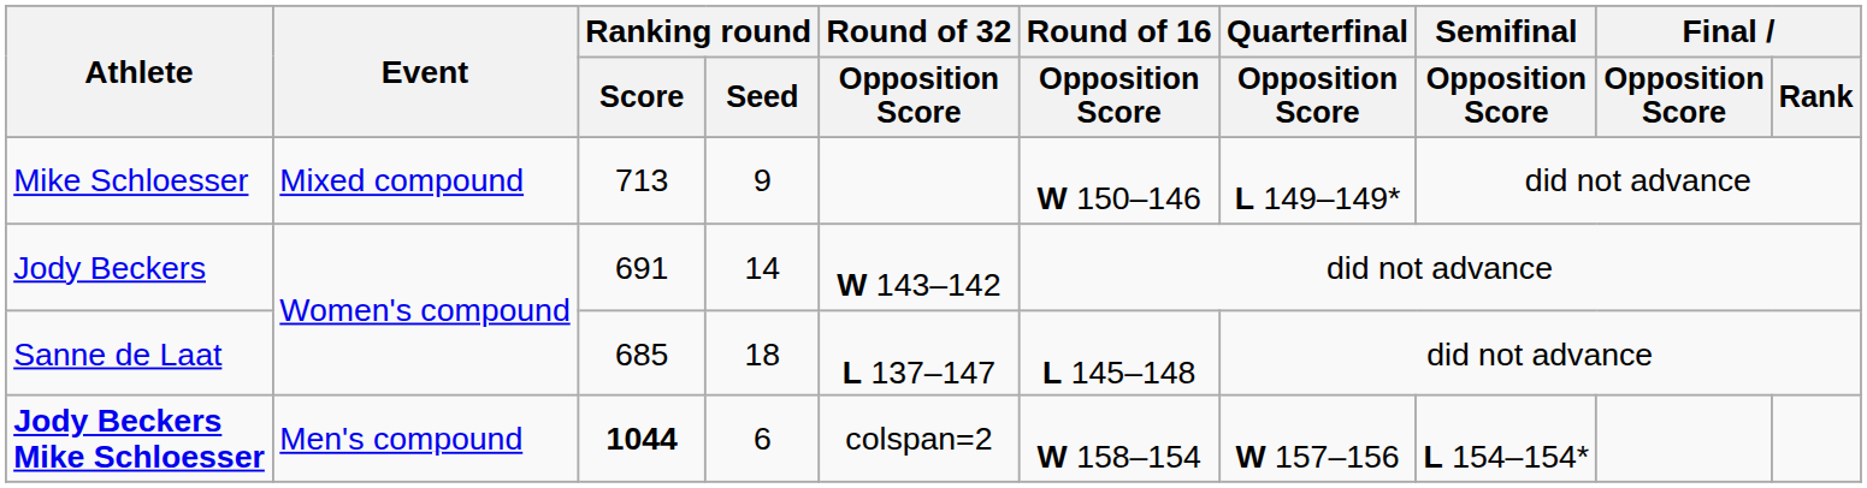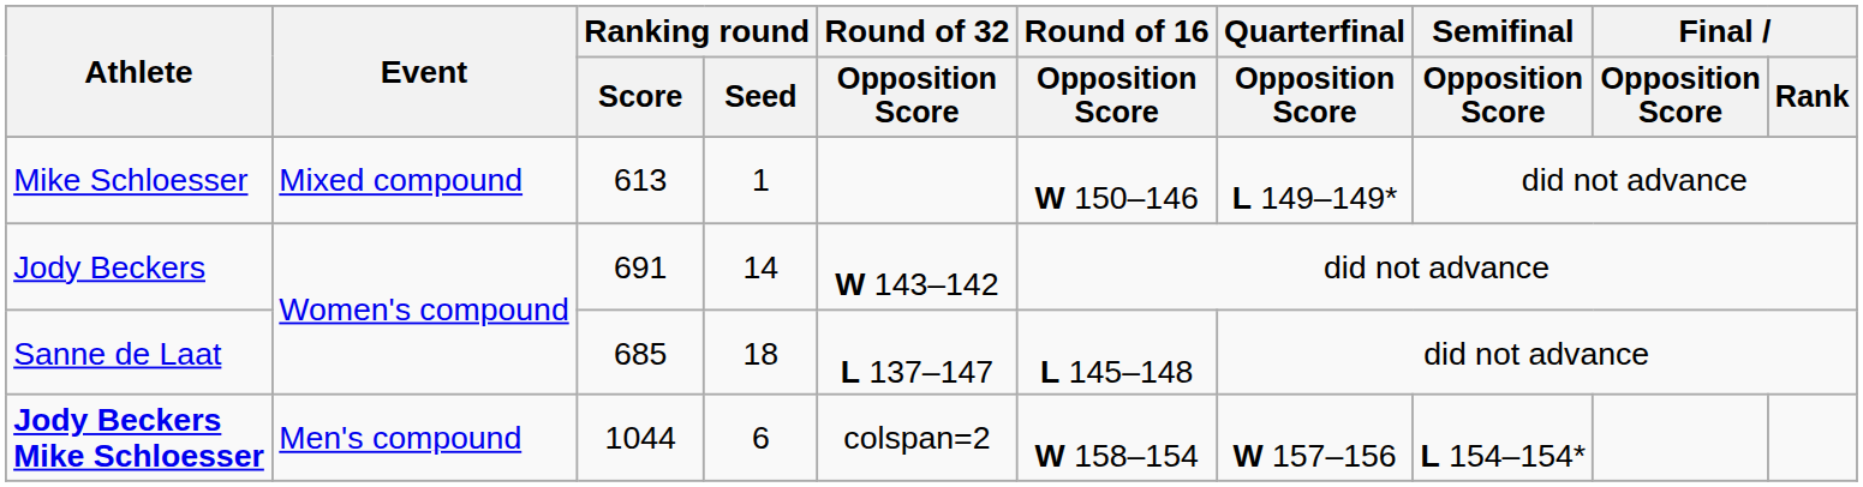Mike Schloesser | Ranking round / Score: 713 -> 613
Mike Schloesser | Ranking round / Seed: 9 -> 1
Jody Beckers Mike Schloesser | Ranking round / Score: bold -> normal
